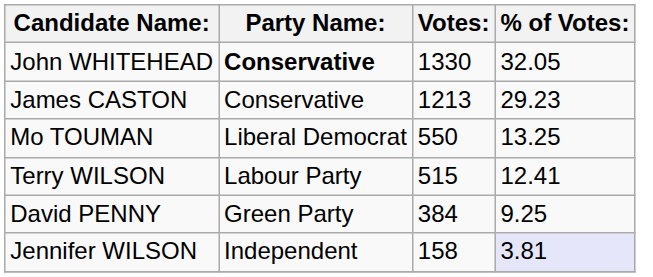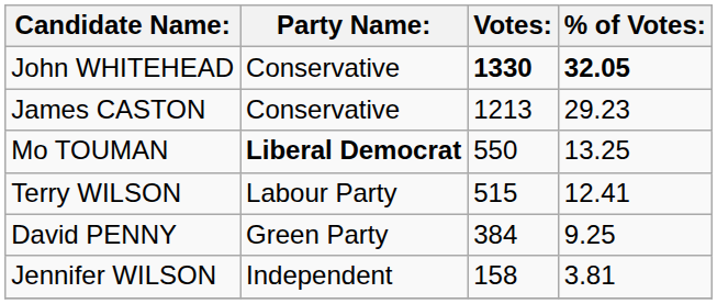John WHITEHEAD | Party Name:: bold -> normal
John WHITEHEAD | Votes:: normal -> bold
John WHITEHEAD | % of Votes:: normal -> bold
Mo TOUMAN | Party Name:: normal -> bold
Jennifer WILSON | % of Votes:: lavender background -> no background
